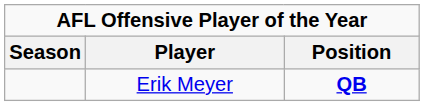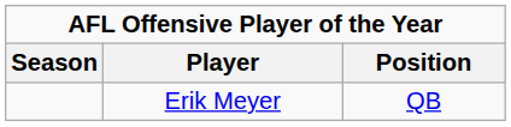Erik Meyer | Position: bold -> normal
